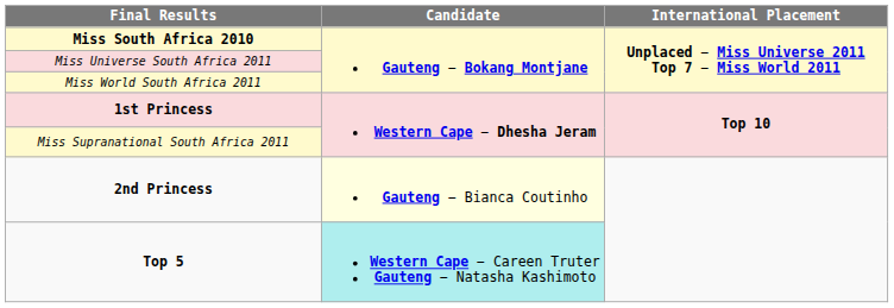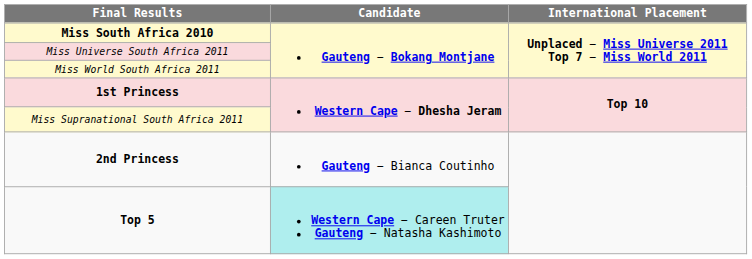2nd Princess | Candidate: lightyellow background -> no background
